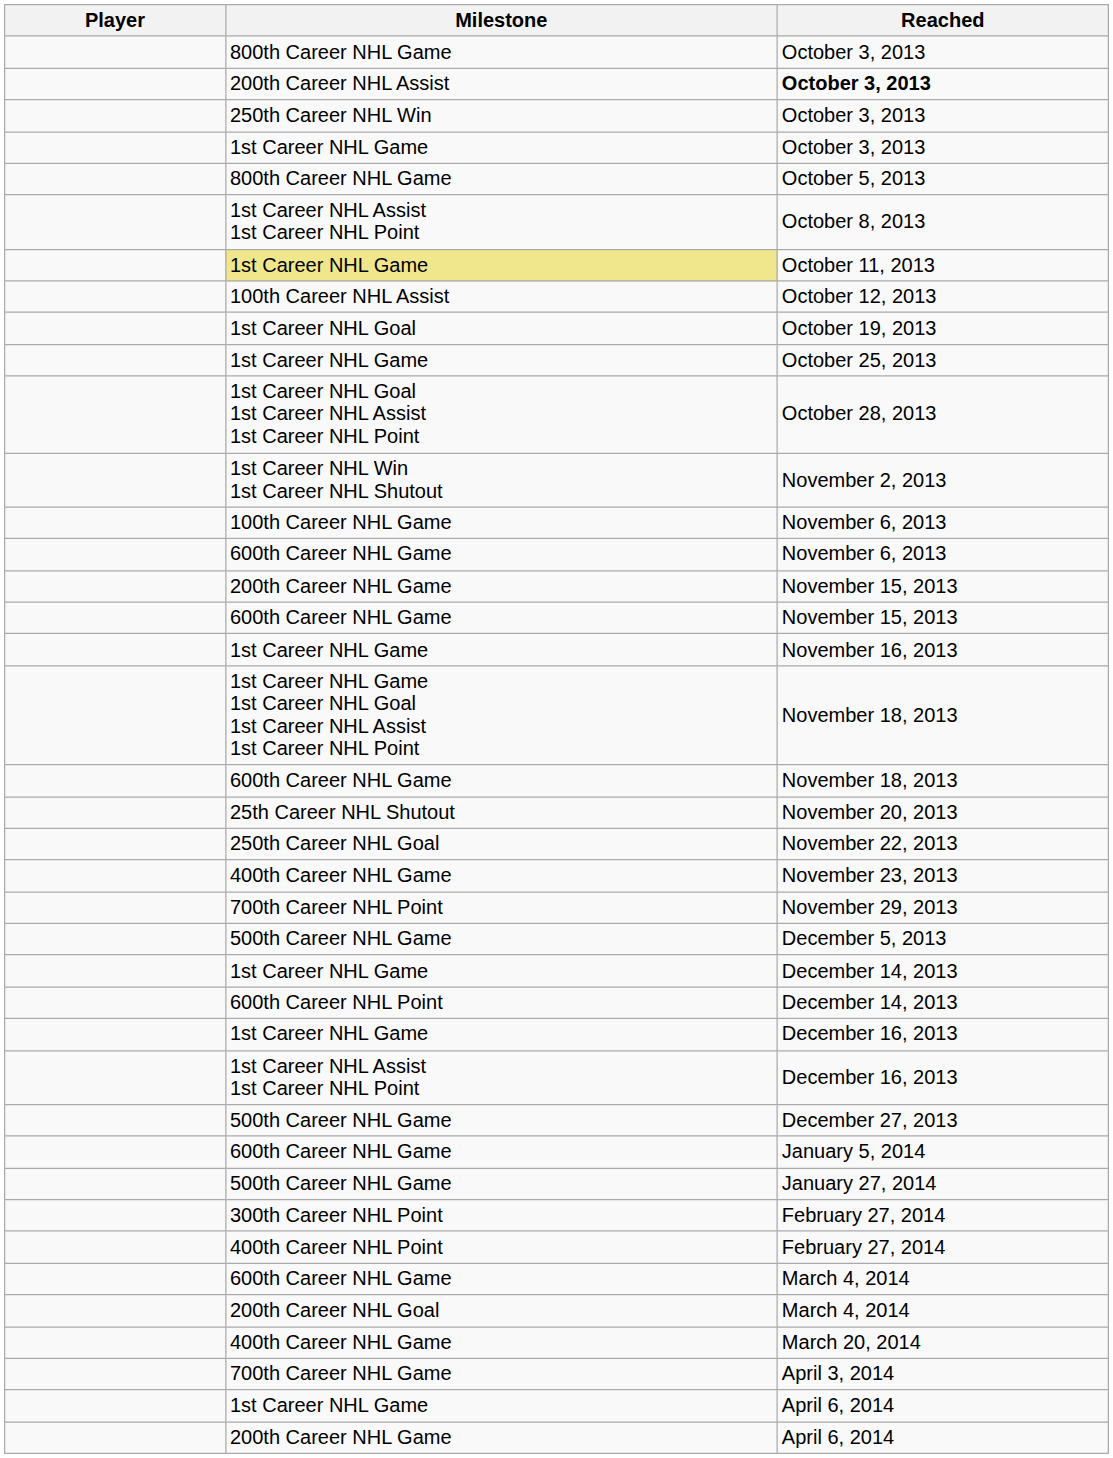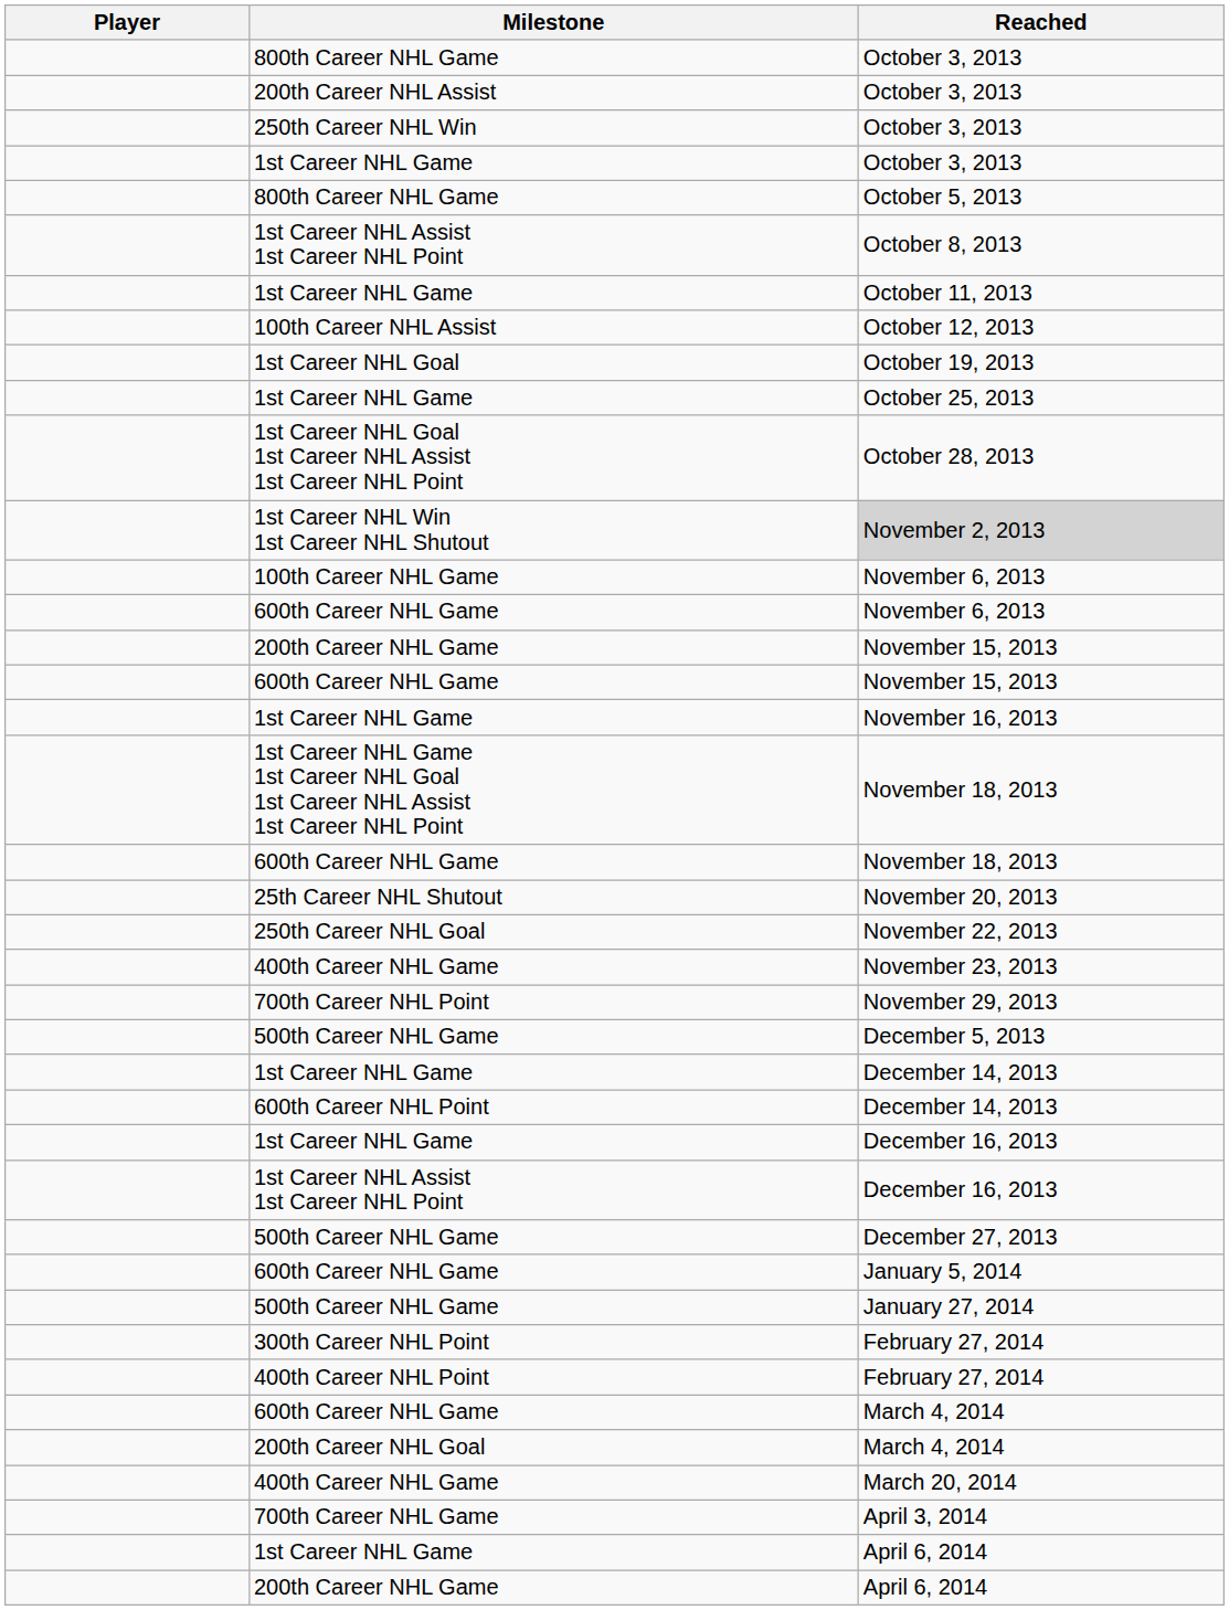row 3 | Reached: bold -> normal
row 8 | Milestone: khaki background -> no background
row 13 | Reached: no background -> lightgrey background
